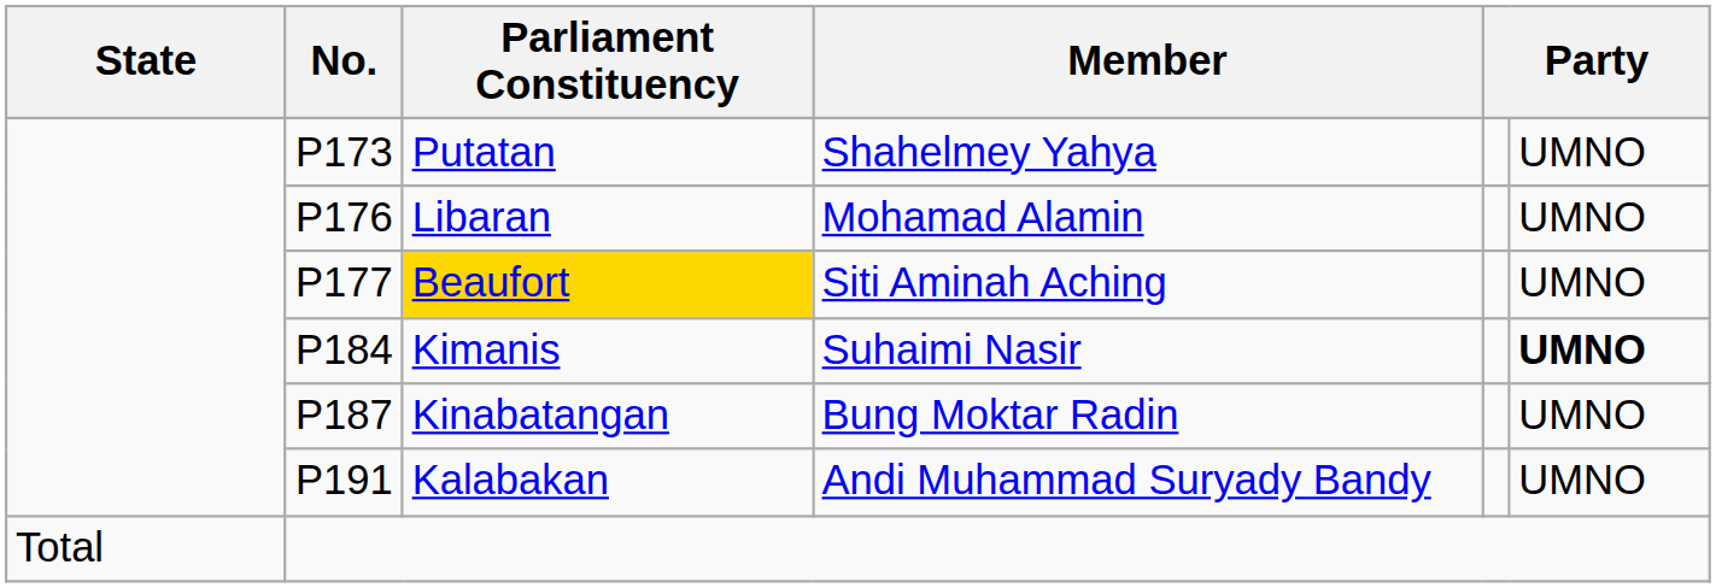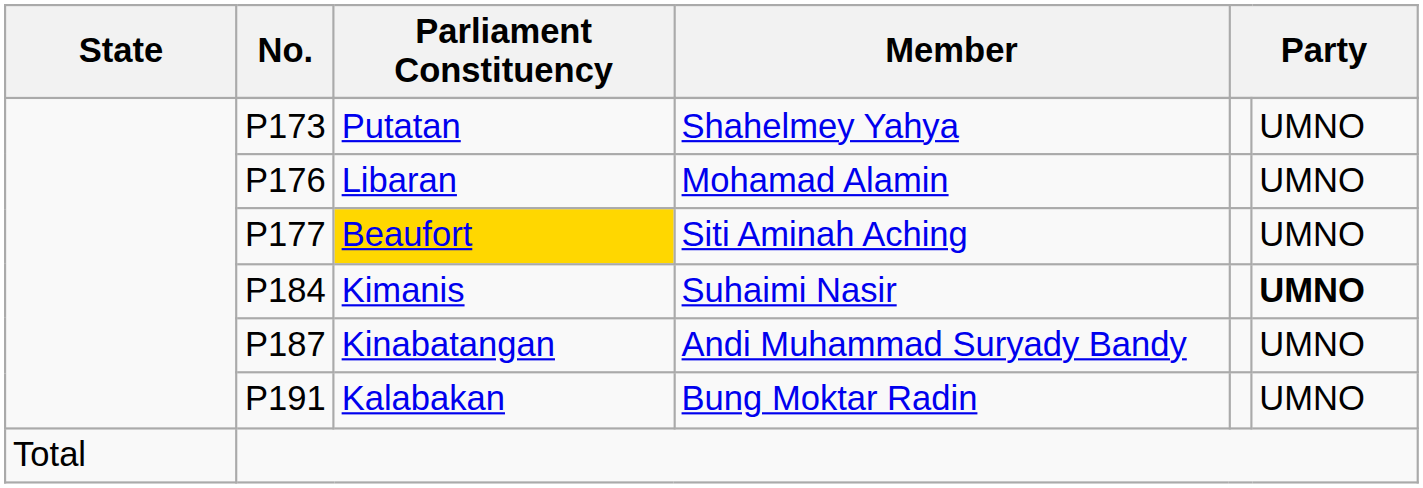P187 | Member: Bung Moktar Radin -> Andi Muhammad Suryady Bandy
P191 | Member: Andi Muhammad Suryady Bandy -> Bung Moktar Radin
